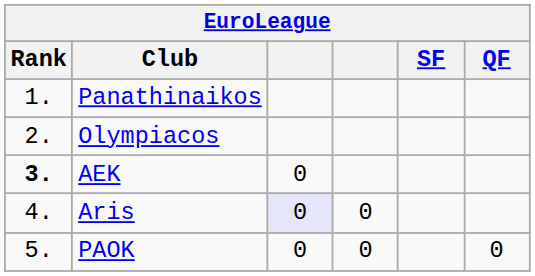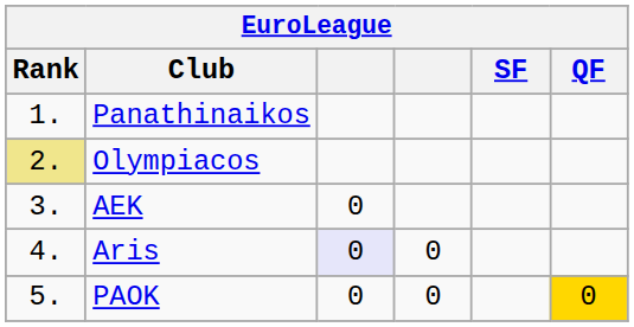Olympiacos | Rank: no background -> khaki background
AEK | Rank: bold -> normal
PAOK | QF: no background -> gold background
